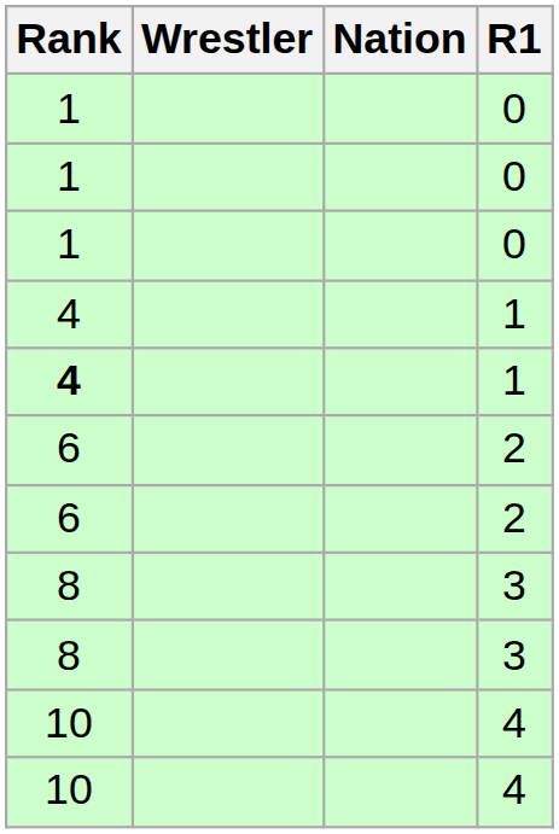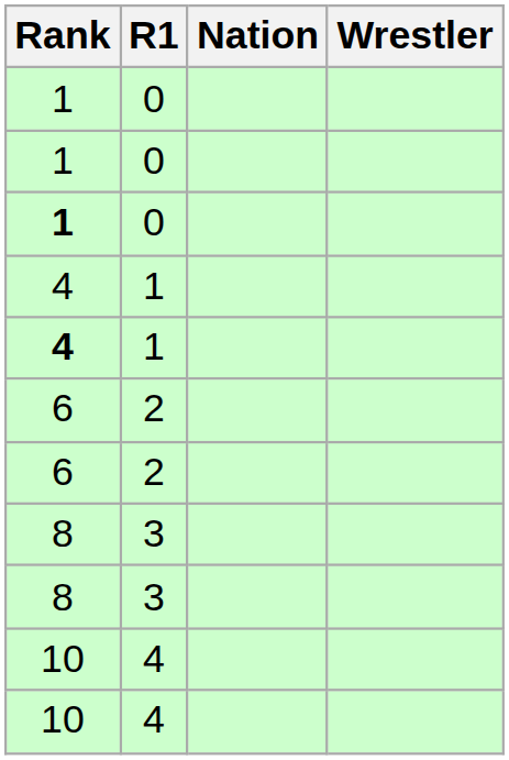columns swapped: Wrestler <-> R1
row 4 | Rank: normal -> bold
